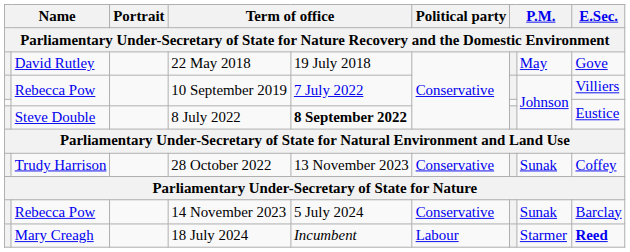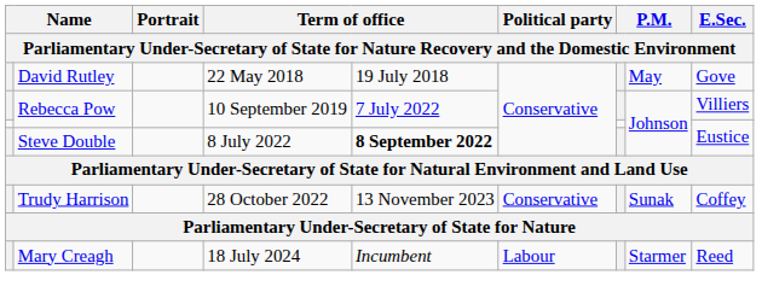- row: Rebecca Pow | 14 November 2023 | 5 July 2024 | Conservative | Sunak | Barclay
18 July 2024 | E.Sec.: bold -> normal
